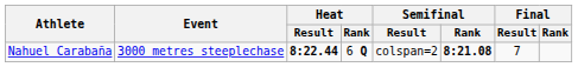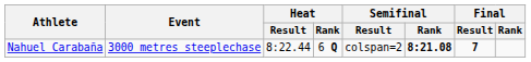Nahuel Carabaña | Heat / Result: bold -> normal
Nahuel Carabaña | Final / Result: normal -> bold
